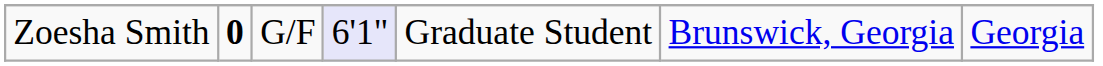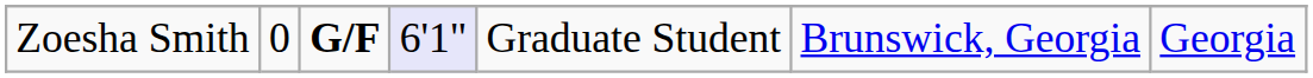Zoesha Smith | column 2: bold -> normal
Zoesha Smith | column 3: normal -> bold
